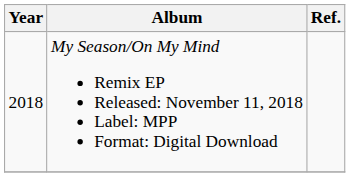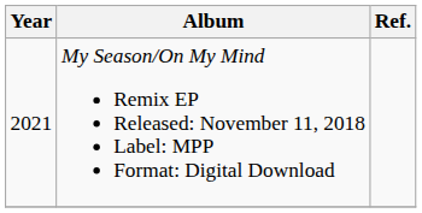row 2 | Year: 2018 -> 2021
